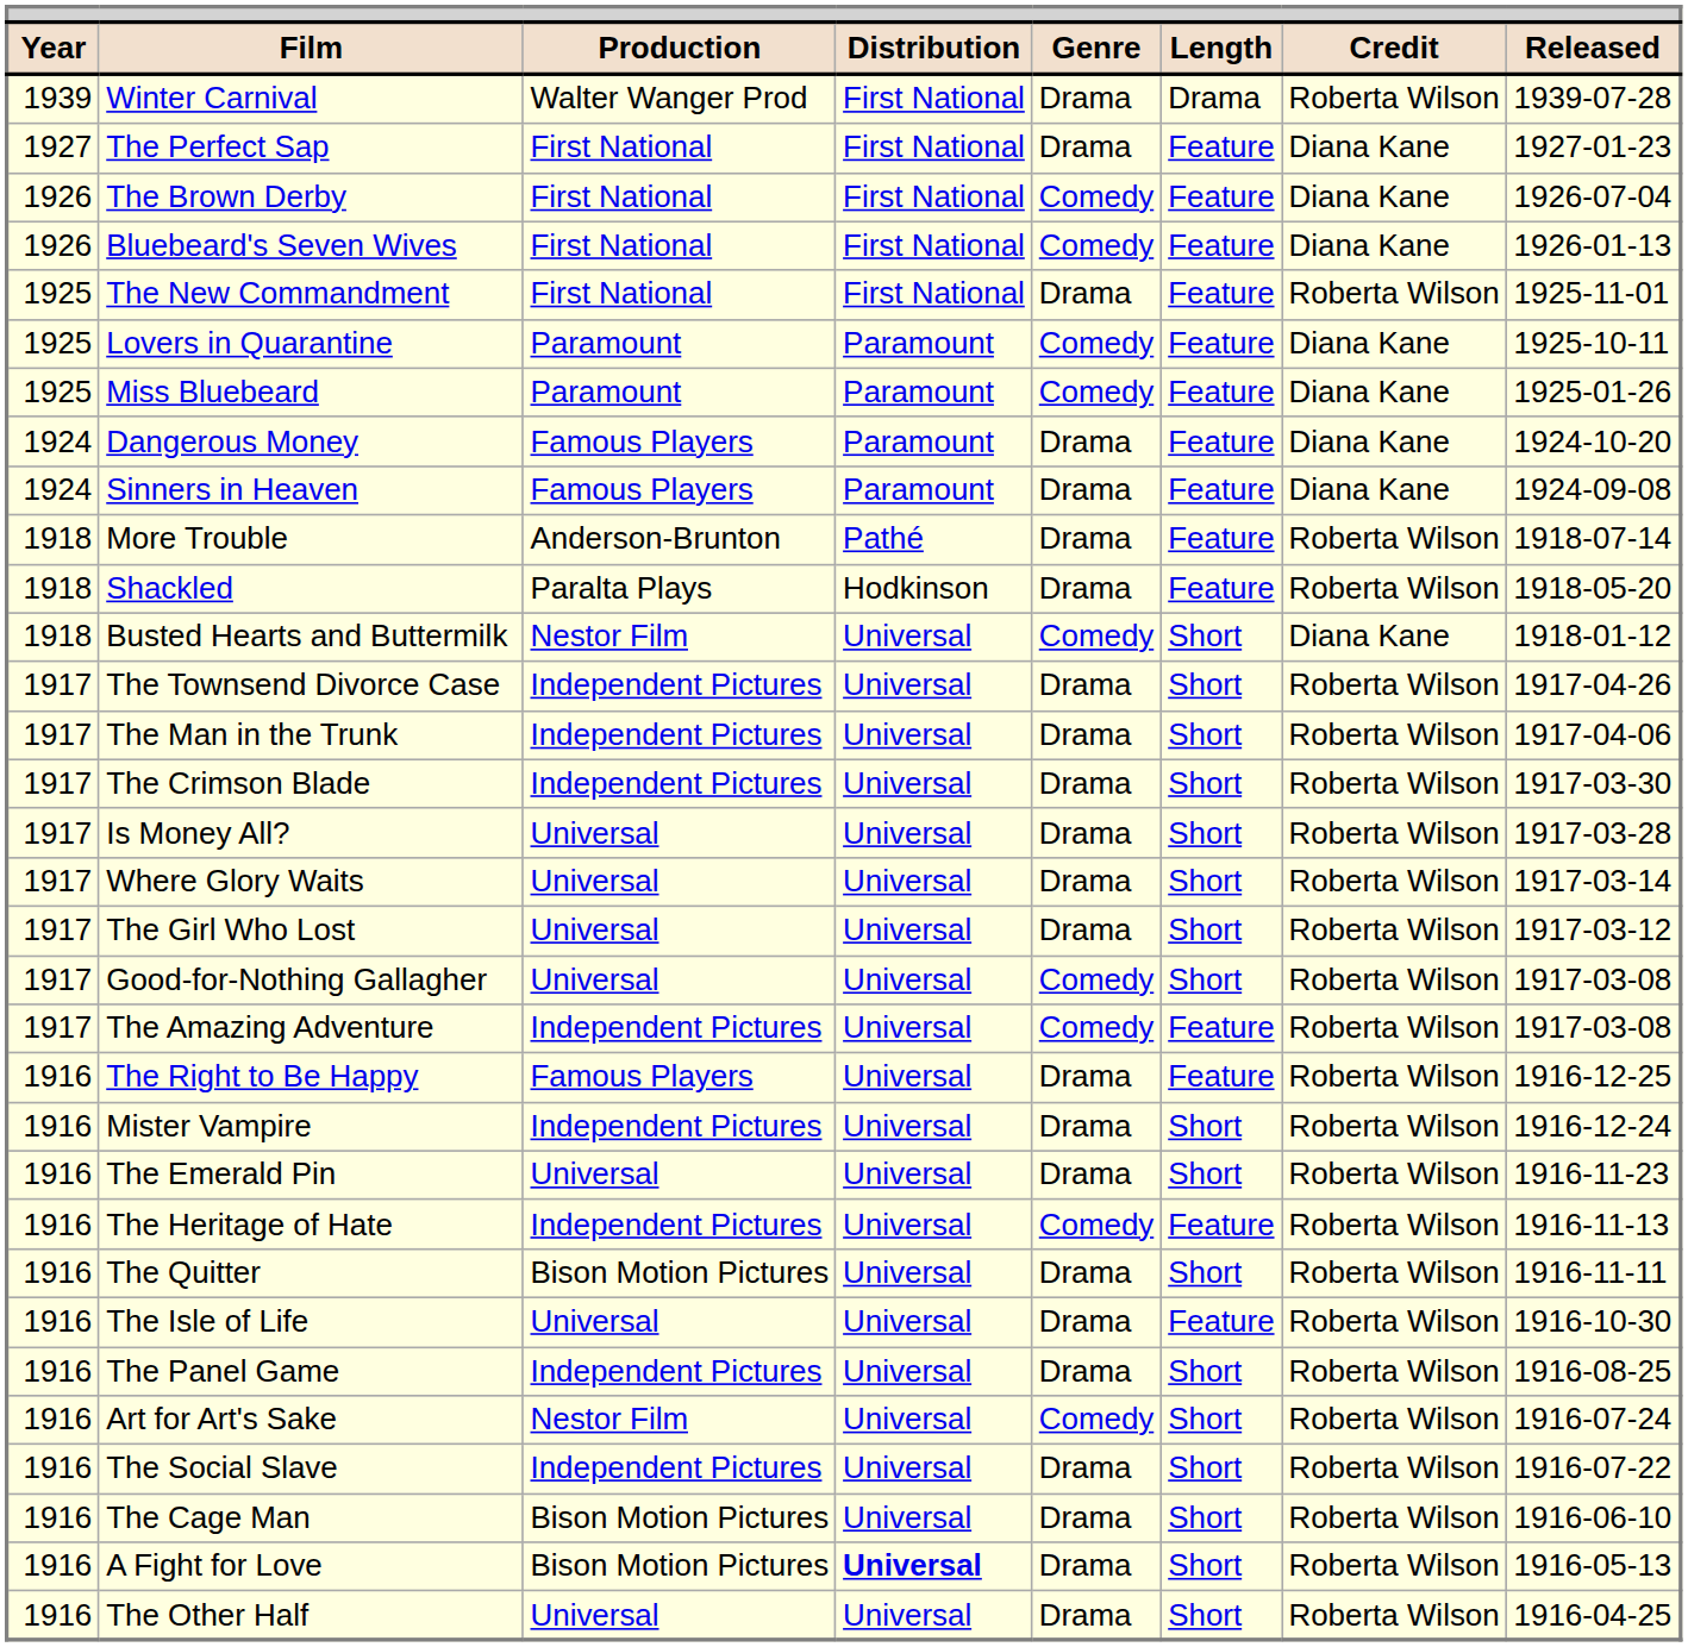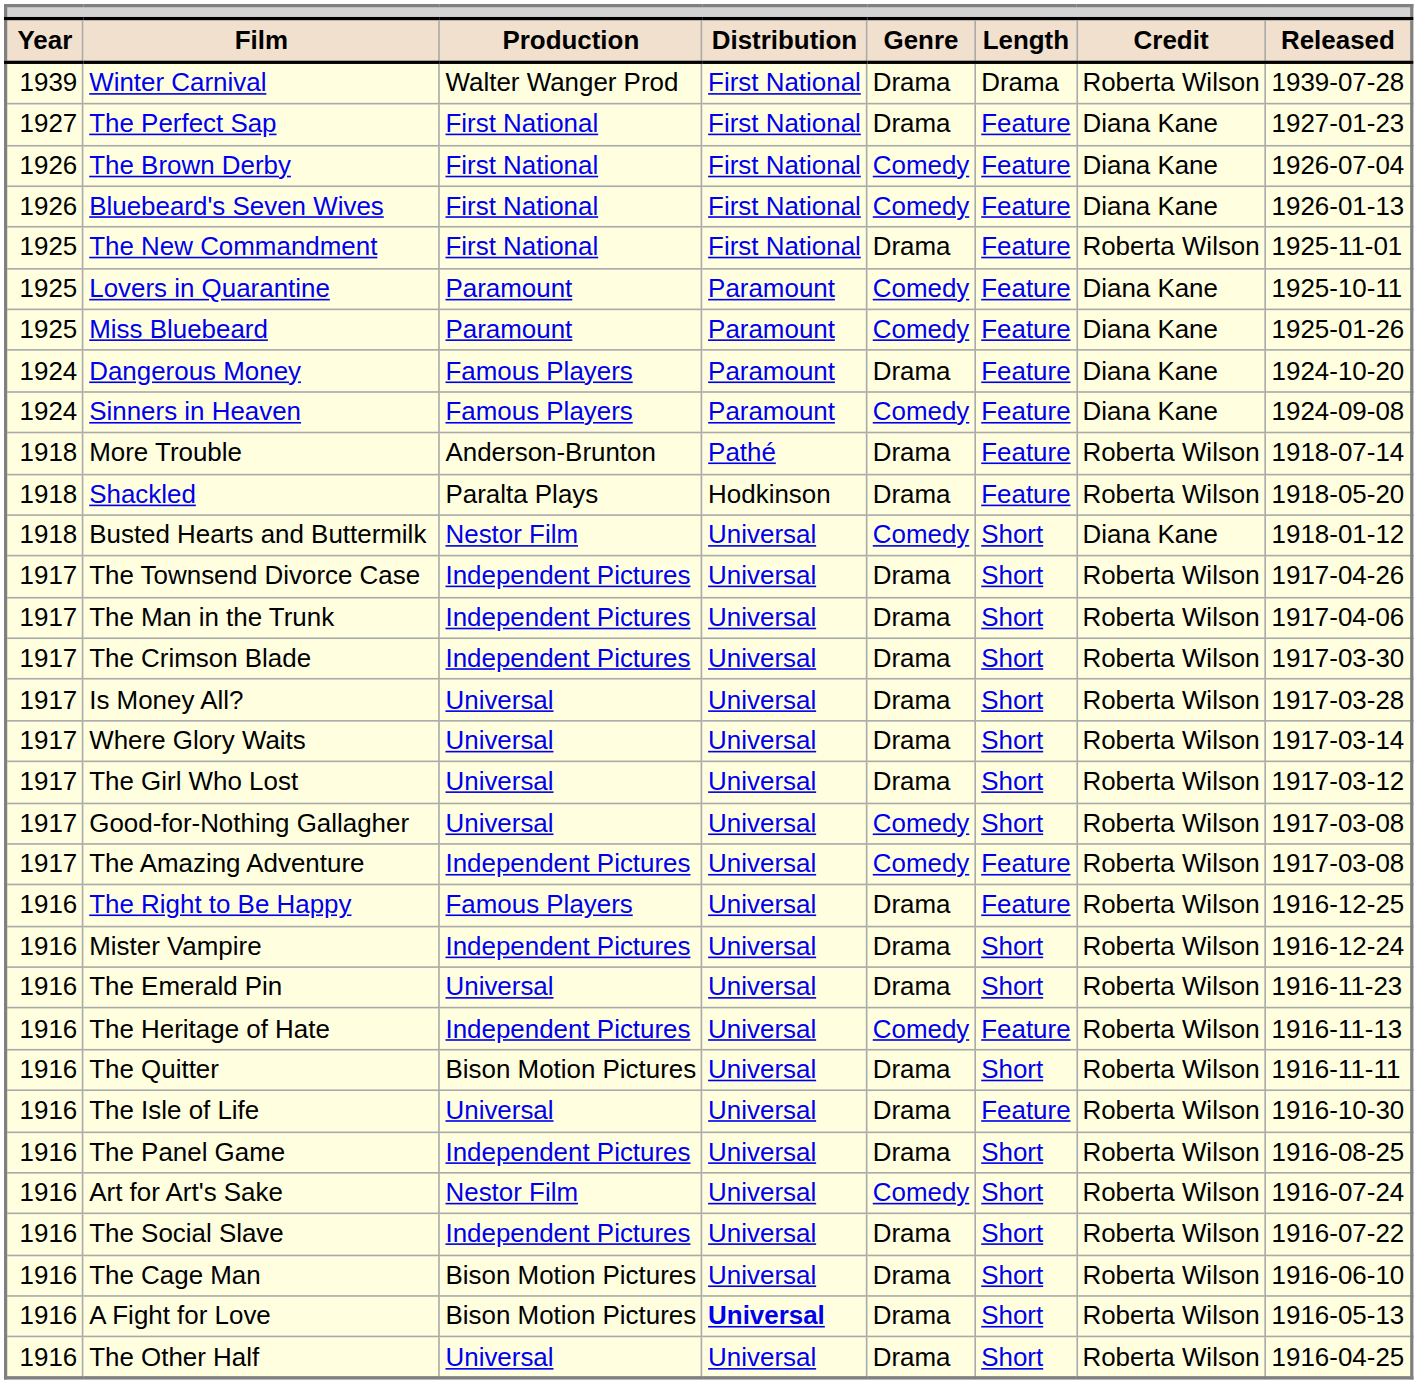Sinners in Heaven | Genre: Drama -> Comedy
